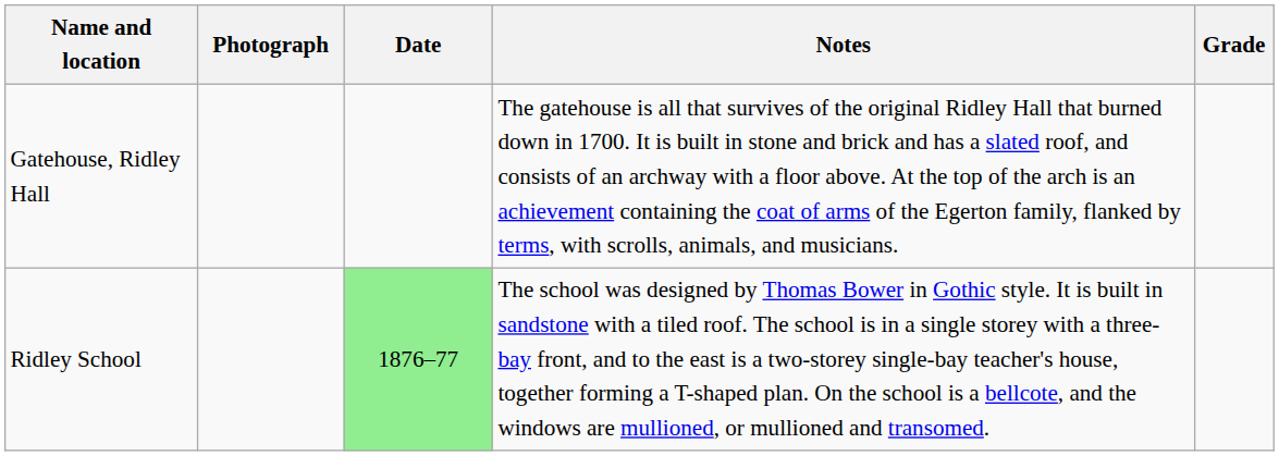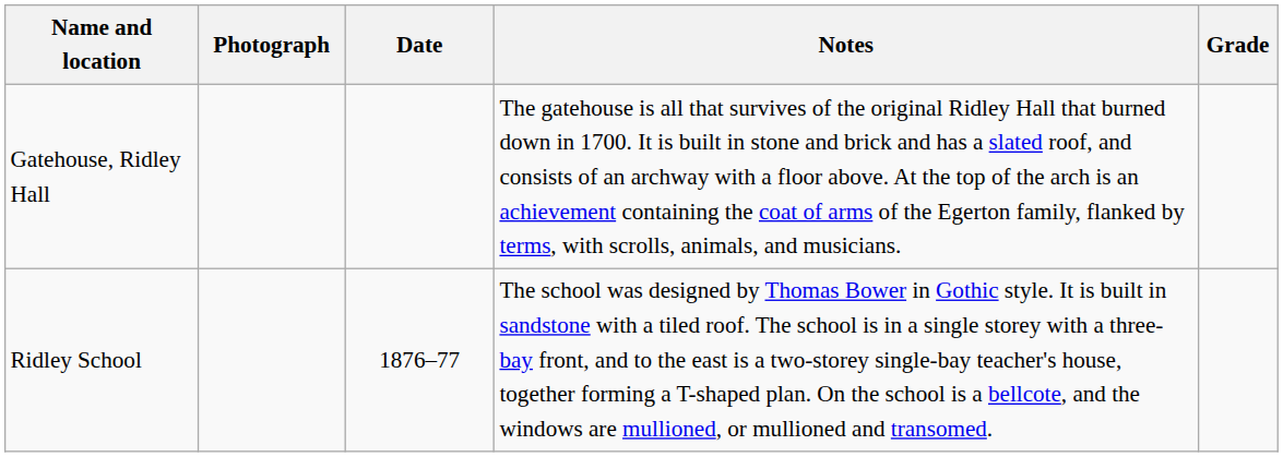Ridley School | Date: lightgreen background -> no background
